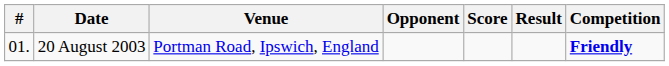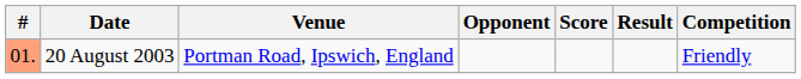20 August 2003 | #: no background -> lightsalmon background
20 August 2003 | Competition: bold -> normal
